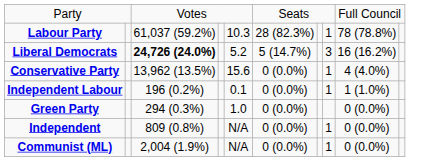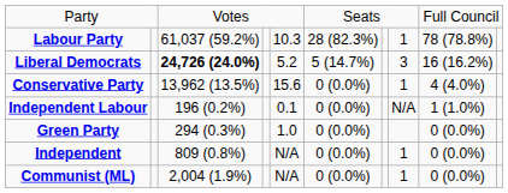Independent Labour | column 8: 1 -> N/A
